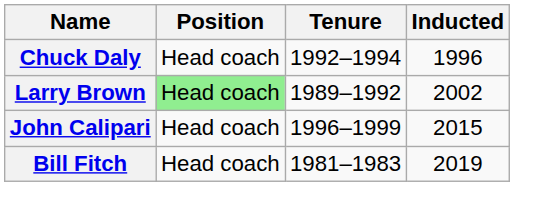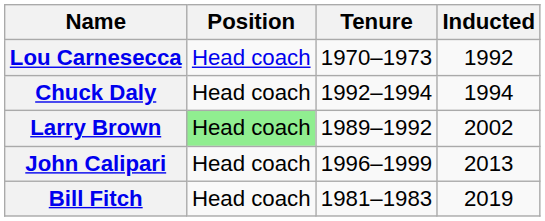+ row: Lou Carnesecca | Head coach | 1970–1973 | 1992
Chuck Daly | Inducted: 1996 -> 1994
John Calipari | Inducted: 2015 -> 2013
